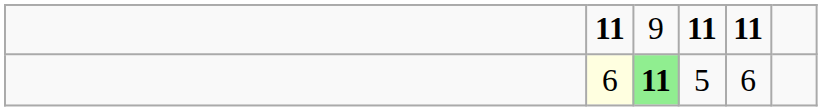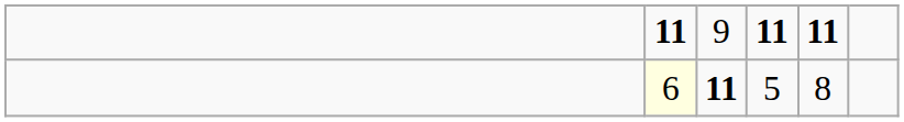row 2 | column 3: lightgreen background -> no background
row 2 | column 5: 6 -> 8
